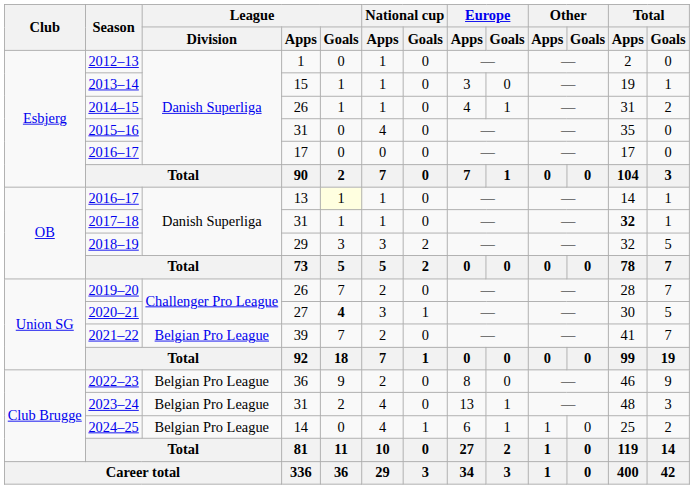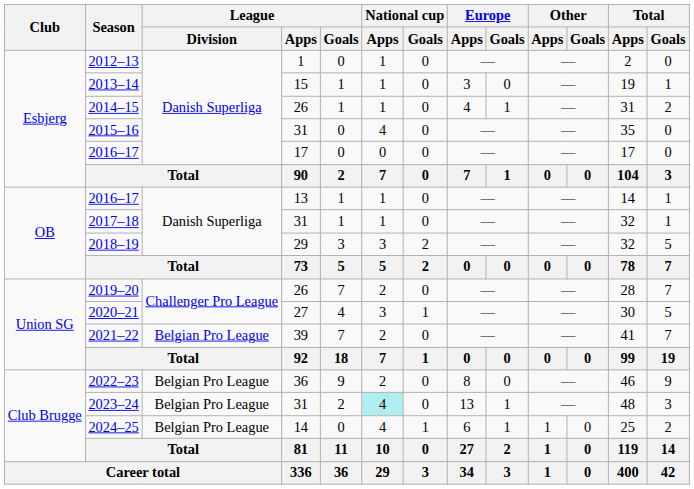2016–17 / 13 | League / Goals: lightyellow background -> no background
2017–18 | Total / Apps: bold -> normal
2020–21 | League / Goals: bold -> normal
2023–24 | National cup / Apps: no background -> paleturquoise background
